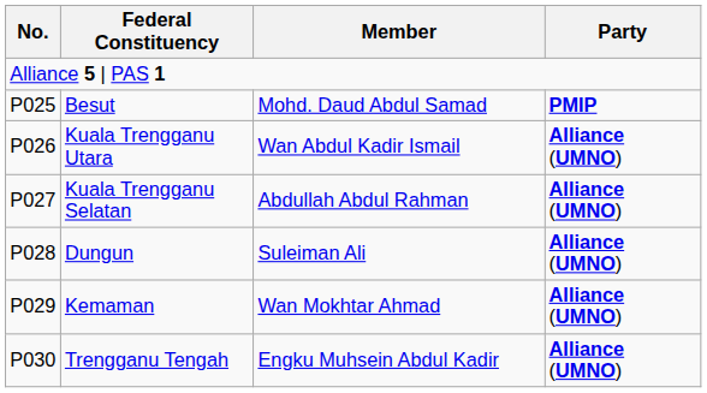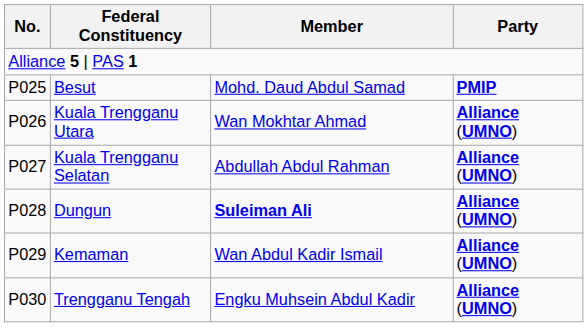Kuala Trengganu Utara | Member: Wan Abdul Kadir Ismail -> Wan Mokhtar Ahmad
Dungun | Member: normal -> bold
Kemaman | Member: Wan Mokhtar Ahmad -> Wan Abdul Kadir Ismail
